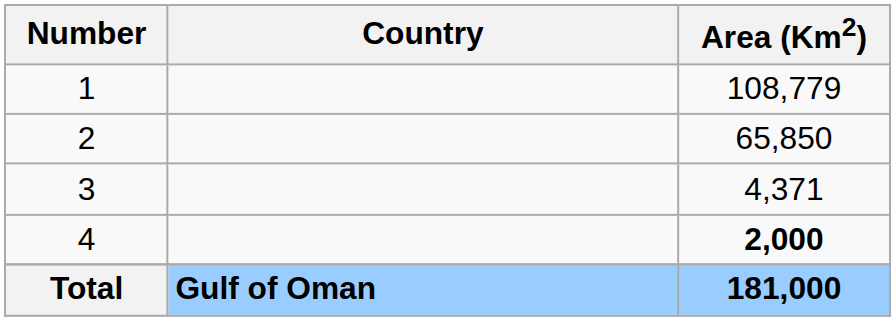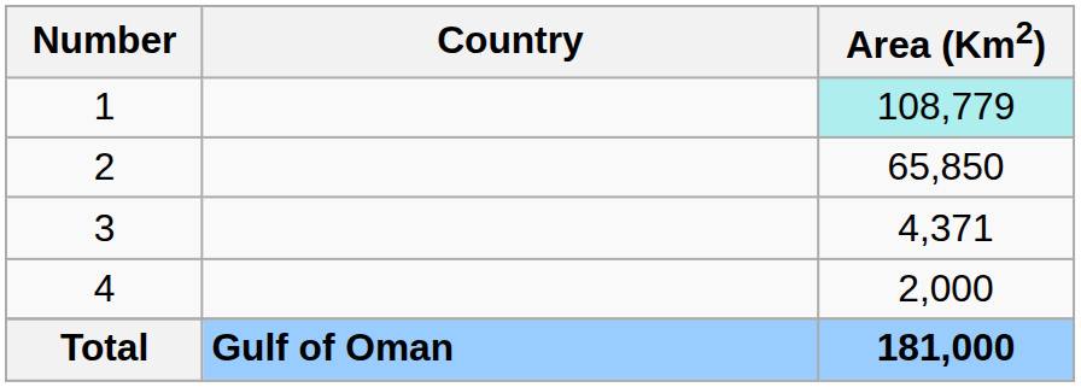1 | Area (Km2): no background -> paleturquoise background
4 | Area (Km2): bold -> normal
